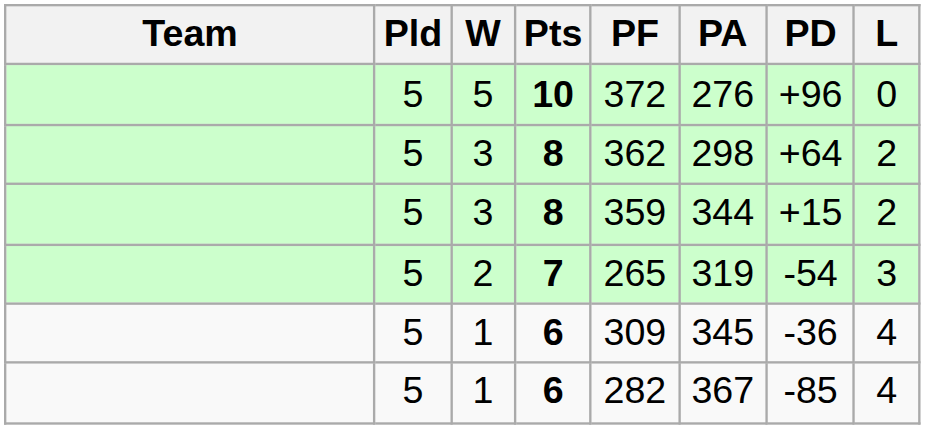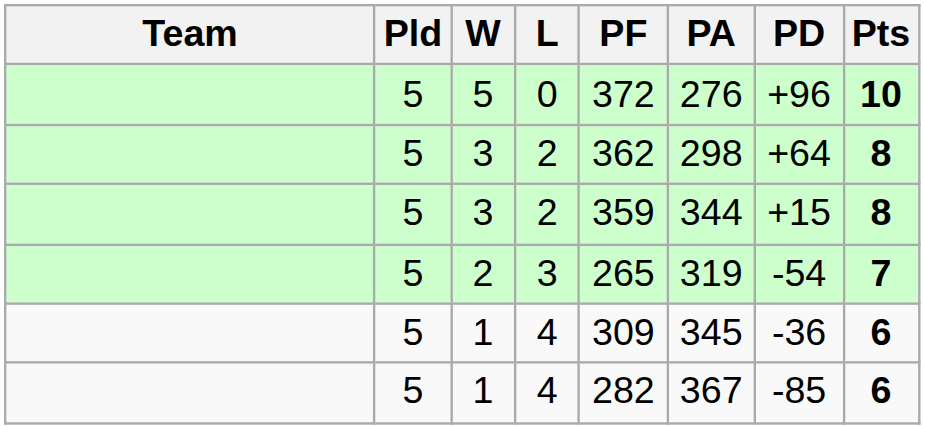columns swapped: L <-> Pts
